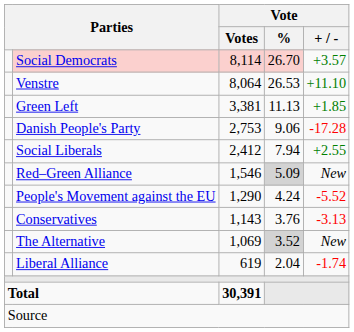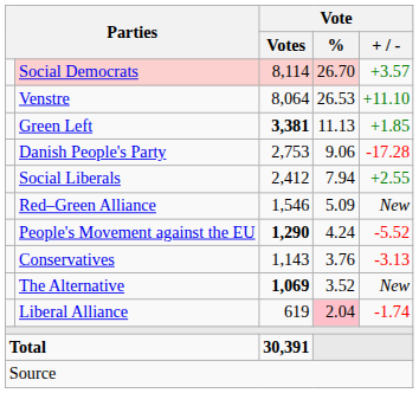Green Left | Vote / Votes: normal -> bold
Red–Green Alliance | Vote / %: lightgrey background -> no background
People's Movement against the EU | Vote / Votes: normal -> bold
The Alternative | Vote / Votes: normal -> bold
The Alternative | Vote / %: lightgrey background -> no background
Liberal Alliance | Vote / %: no background -> pink background
